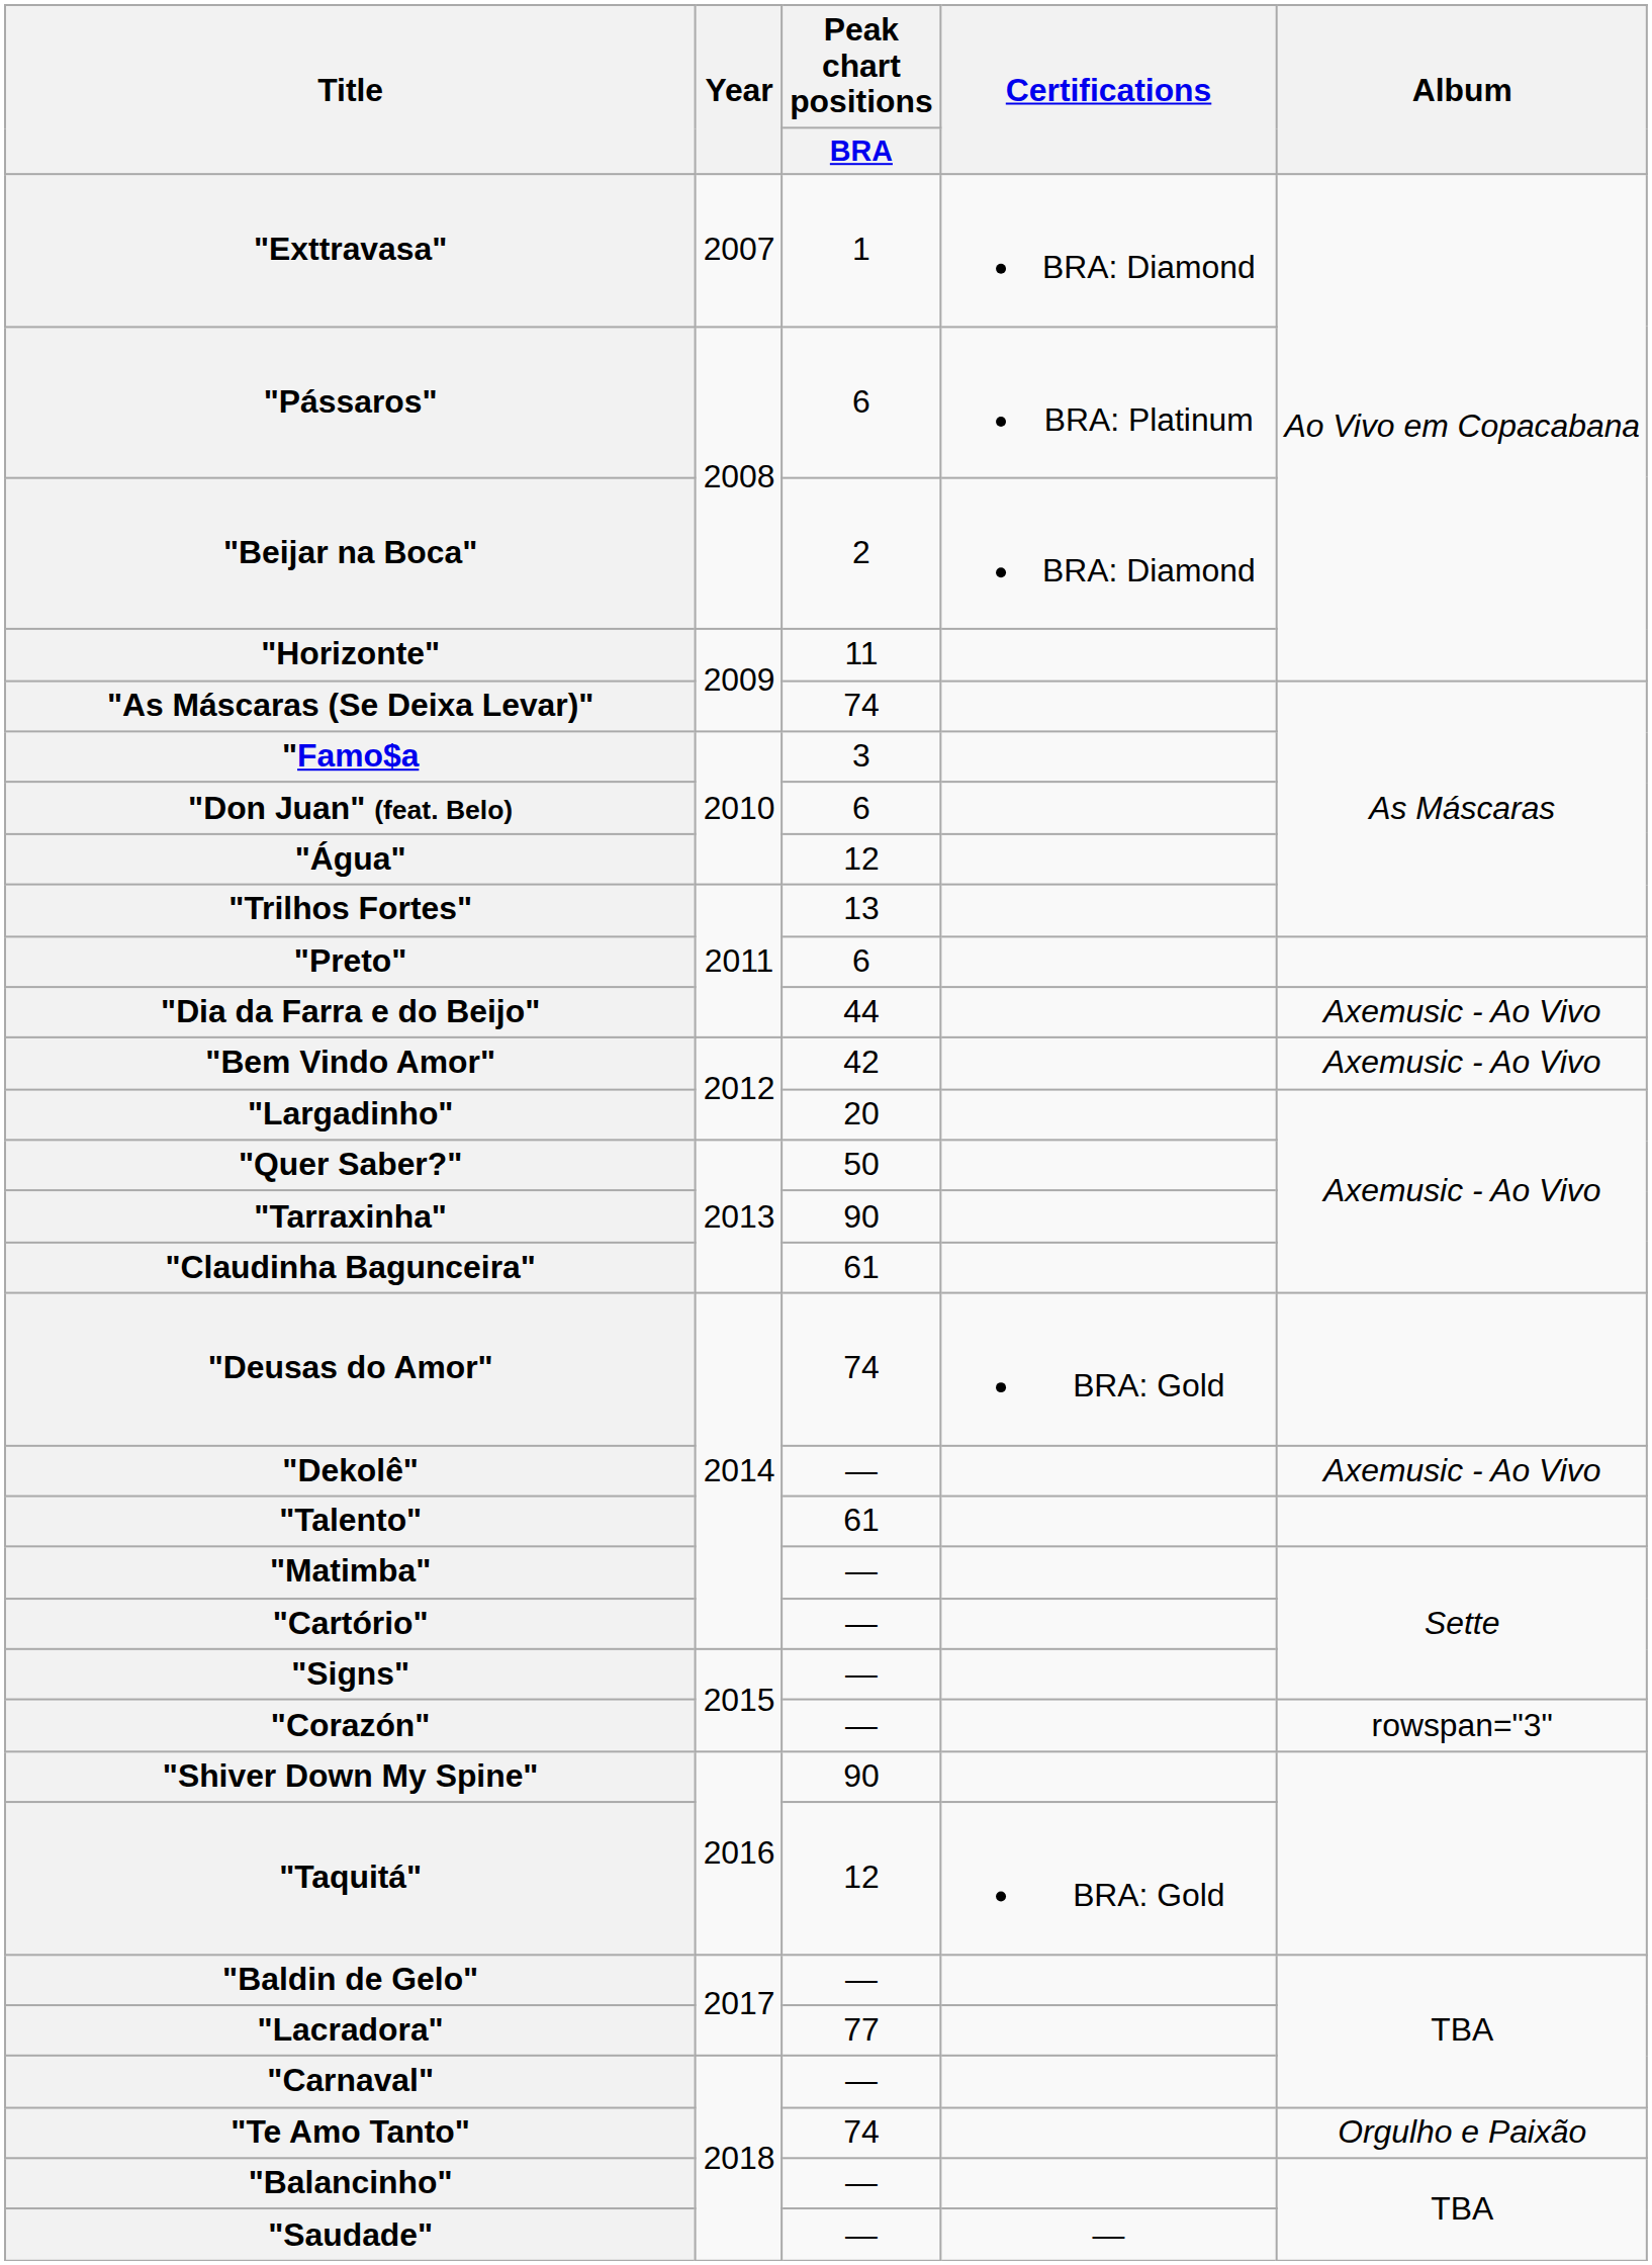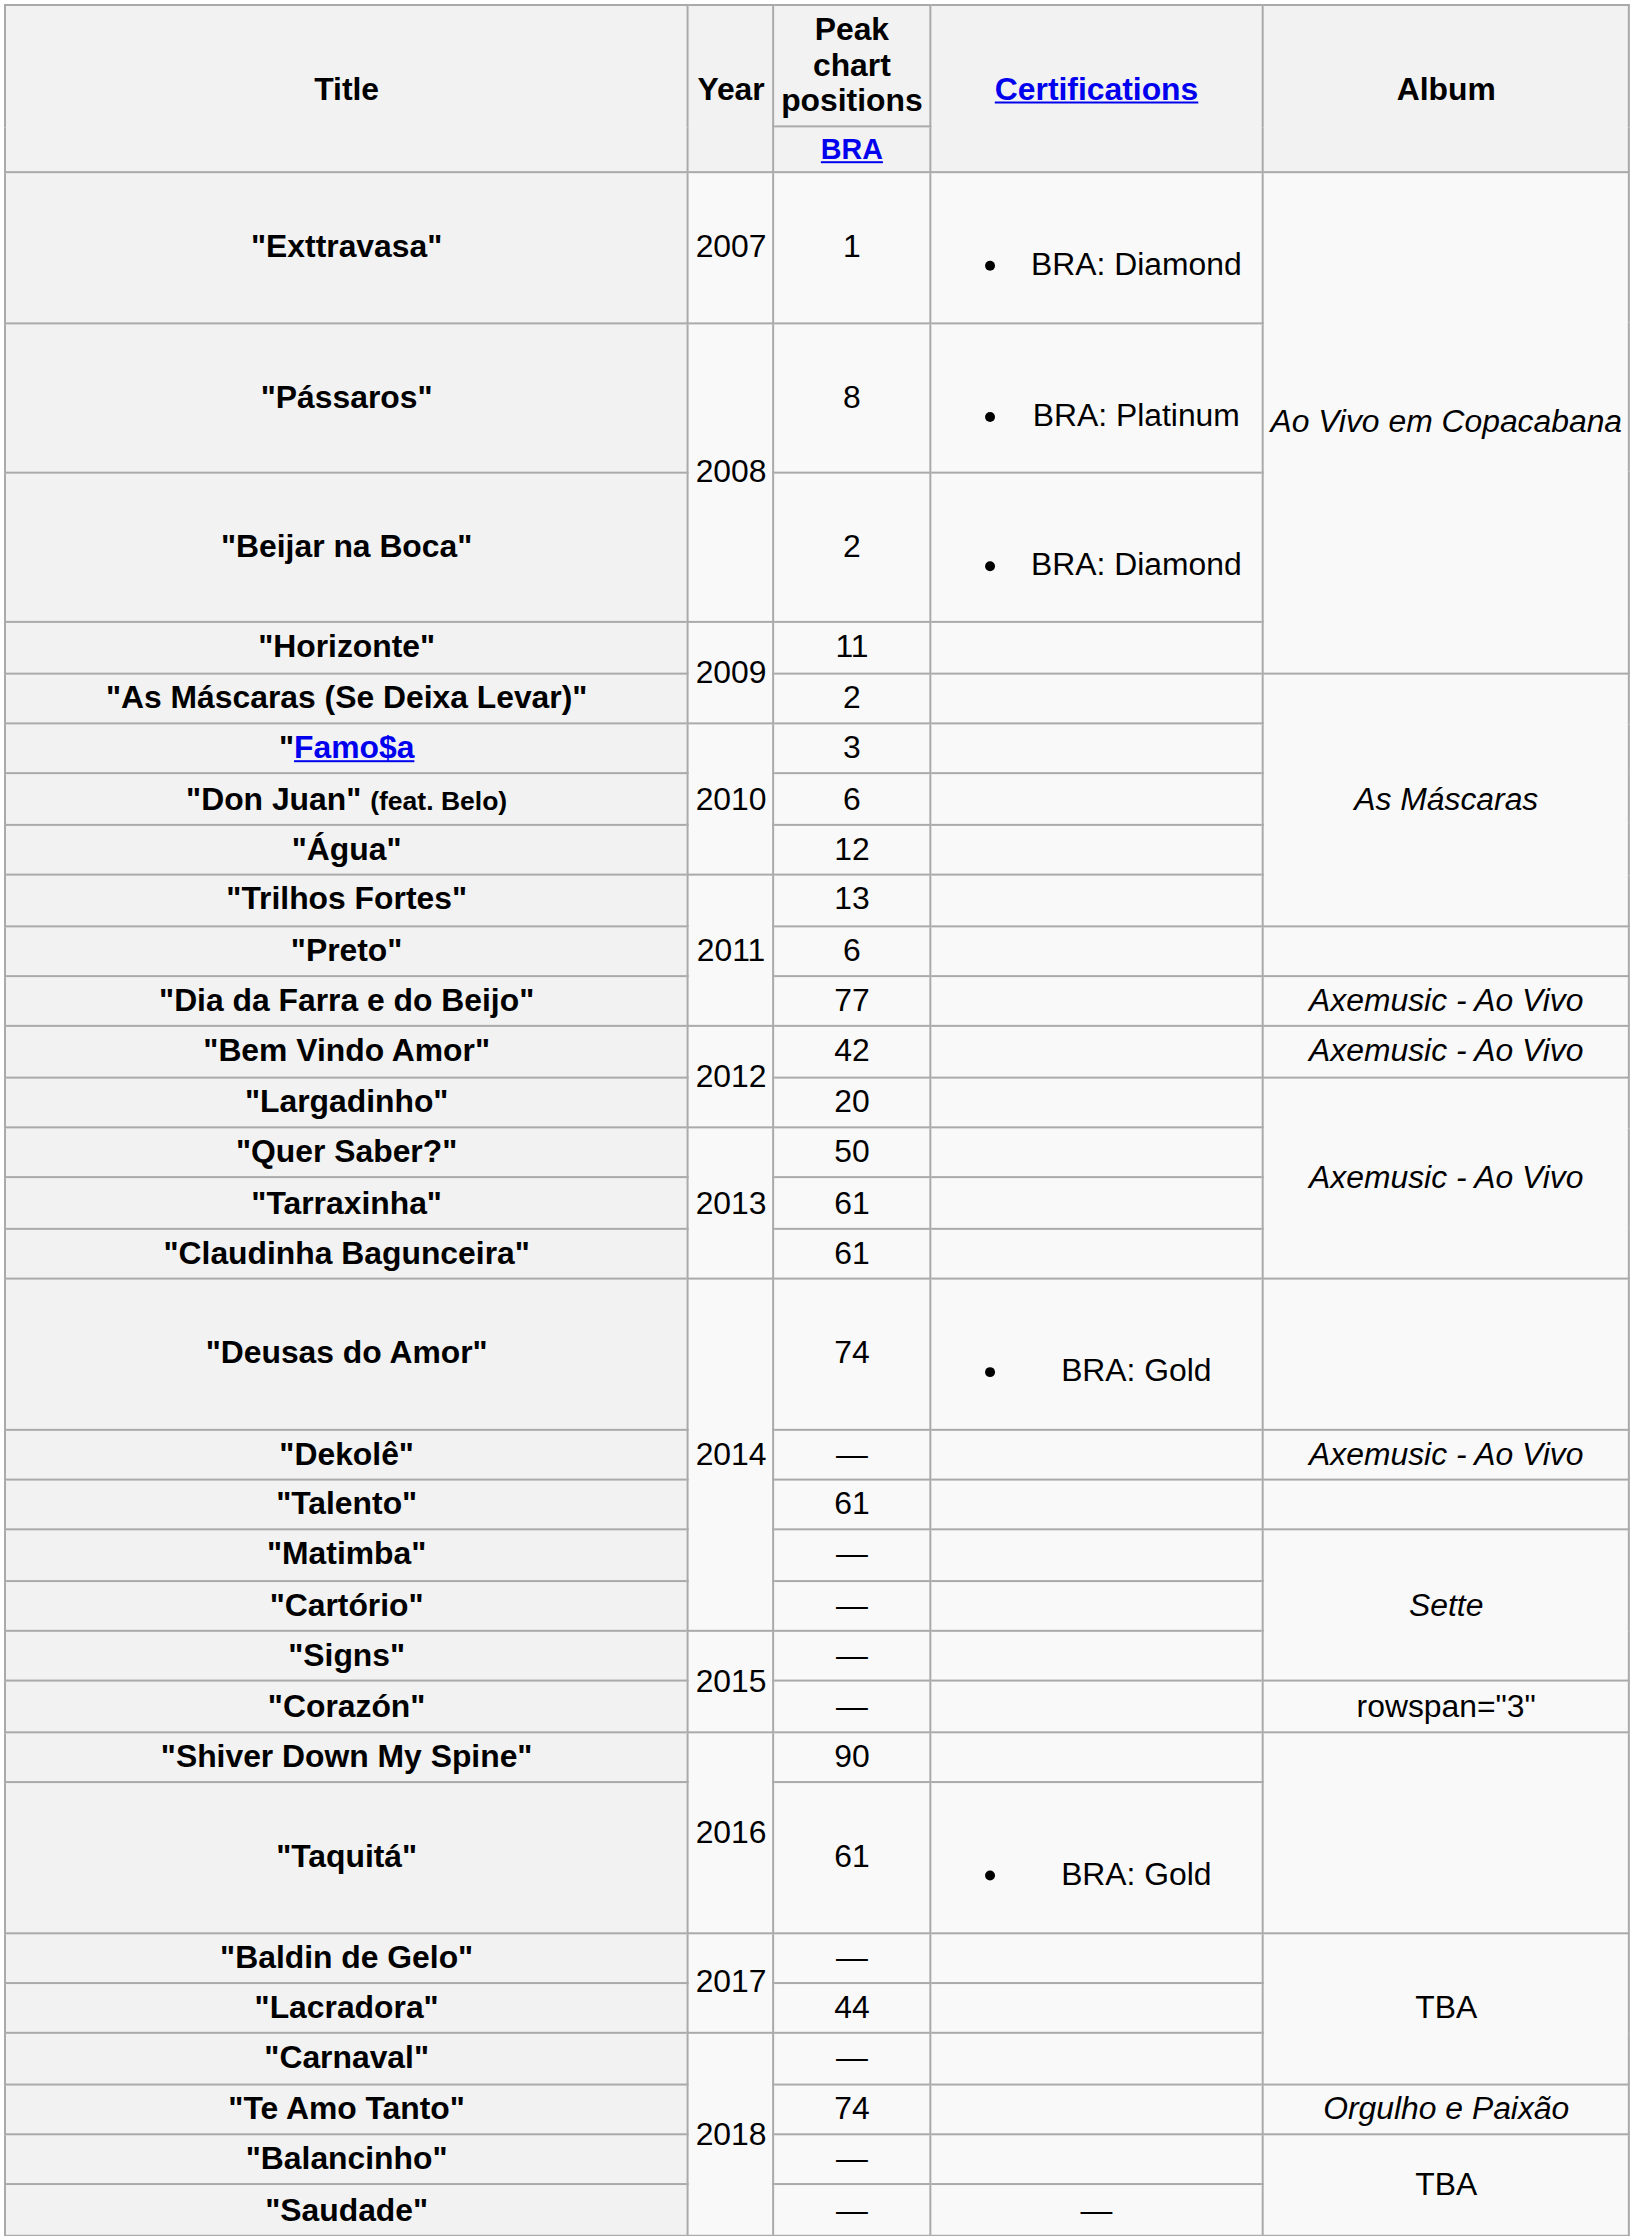"Pássaros" | Peak chart positions / BRA: 6 -> 8
"As Máscaras (Se Deixa Levar)" | Peak chart positions / BRA: 74 -> 2
"Dia da Farra e do Beijo" | Peak chart positions / BRA: 44 -> 77
"Tarraxinha" | Peak chart positions / BRA: 90 -> 61
"Taquitá" | Peak chart positions / BRA: 12 -> 61
"Lacradora" | Peak chart positions / BRA: 77 -> 44
